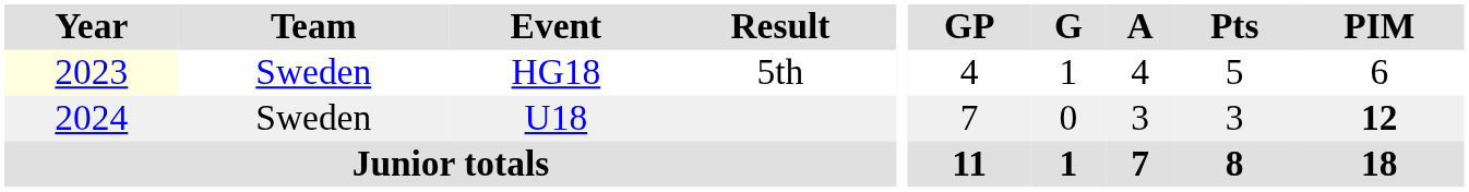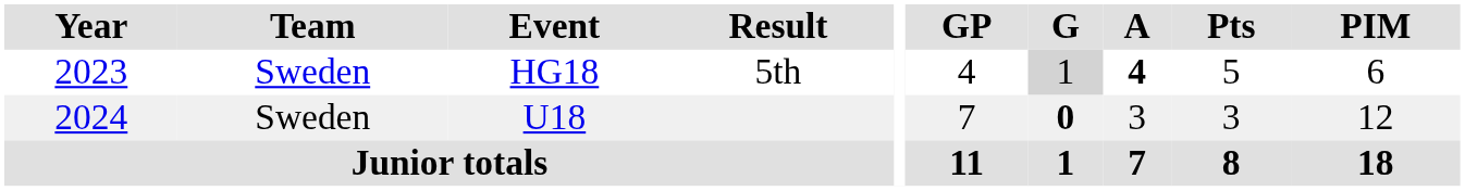HG18 | Year: lightyellow background -> no background
HG18 | G: no background -> lightgrey background
HG18 | A: normal -> bold
U18 | G: normal -> bold
U18 | PIM: bold -> normal
